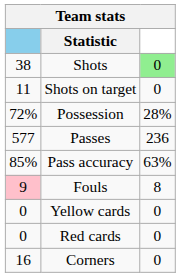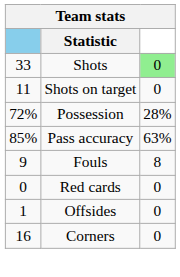Shots | column 1: 38 -> 33
- row: 577 | Passes | 236
Fouls | column 1: pink background -> no background
- row: 0 | Yellow cards | 0
+ row: 1 | Offsides | 0
